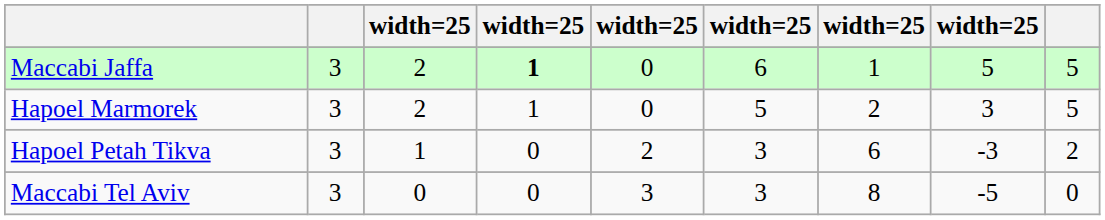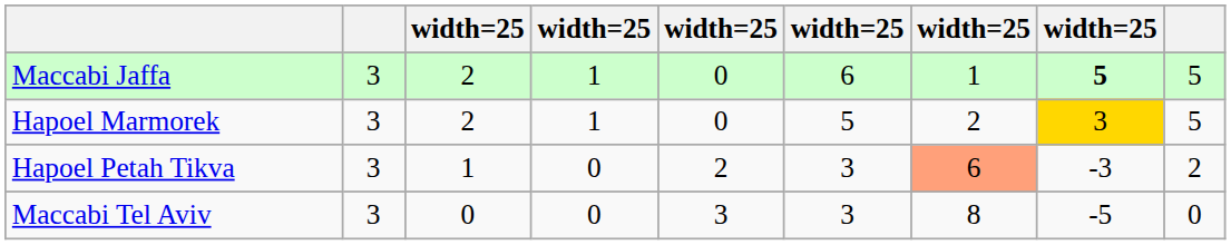Maccabi Jaffa | column 4: bold -> normal
Maccabi Jaffa | column 8: normal -> bold
Hapoel Marmorek | column 8: no background -> gold background
Hapoel Petah Tikva | column 7: no background -> lightsalmon background
